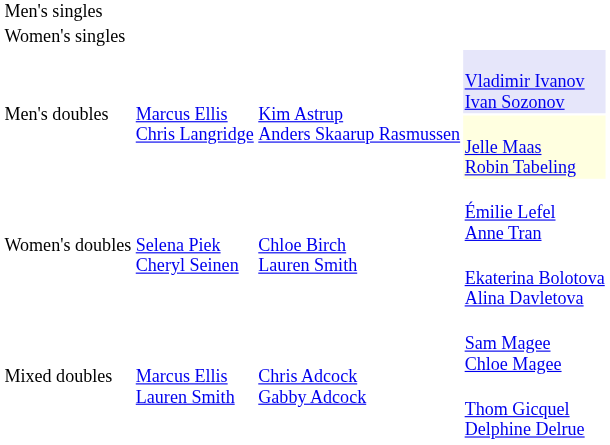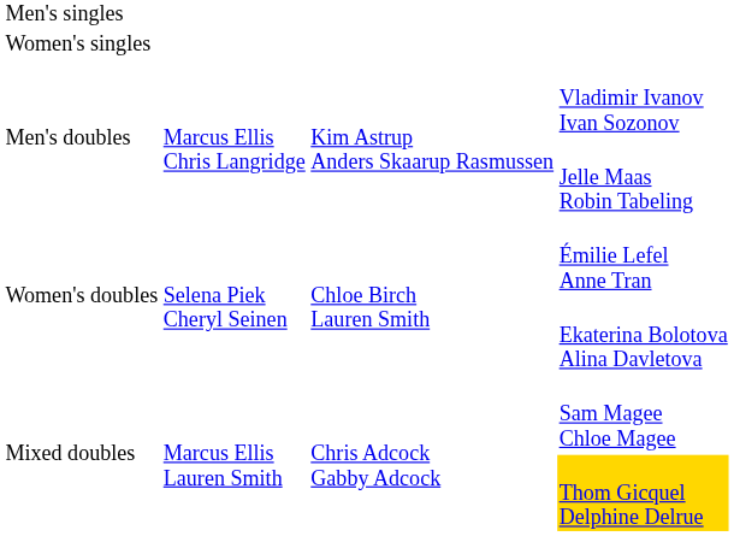Vladimir Ivanov Ivan Sozonov | column 4: lavender background -> no background
Jelle Maas Robin Tabeling | column 4: lightyellow background -> no background
Thom Gicquel Delphine Delrue | column 4: no background -> gold background
